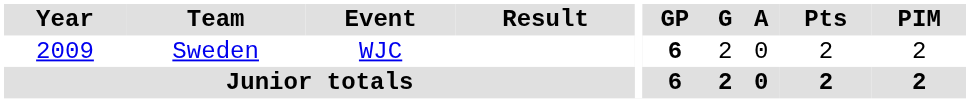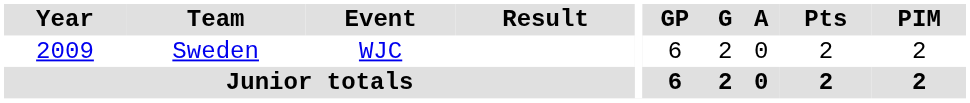Sweden | GP: bold -> normal
